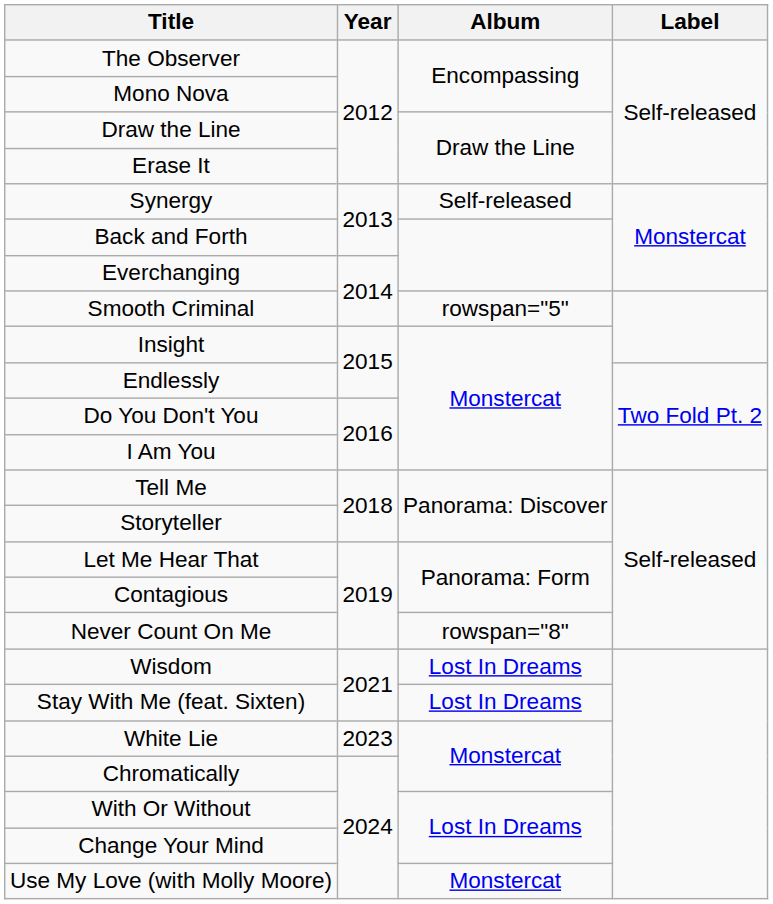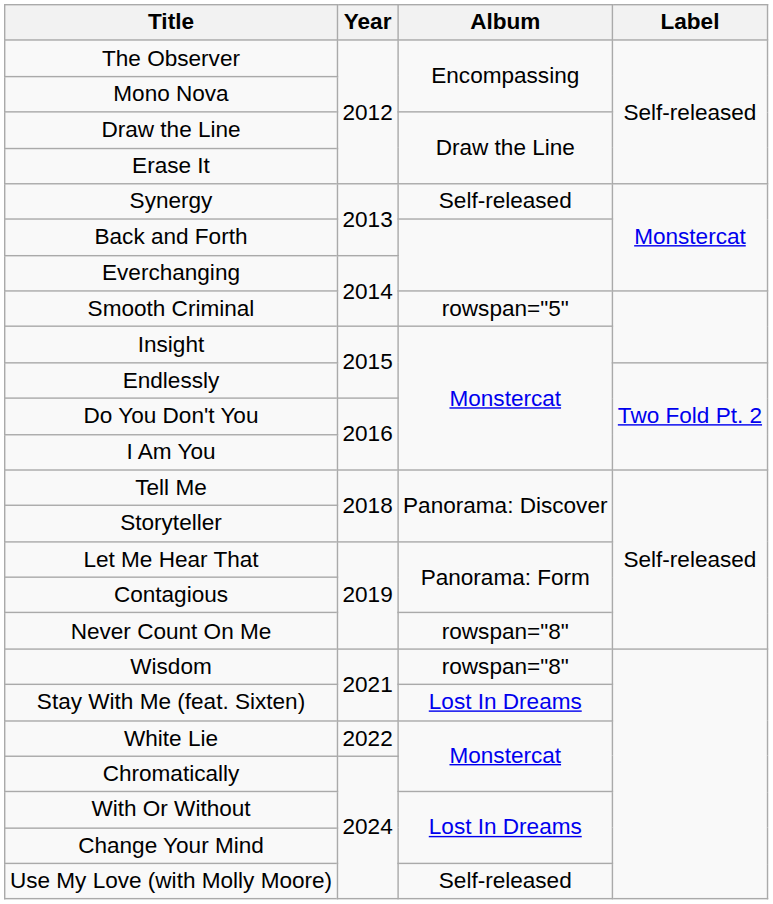Wisdom | Album: Lost In Dreams -> rowspan="8"
White Lie | Year: 2023 -> 2022
Use My Love (with Molly Moore) | Album: Monstercat -> Self-released
